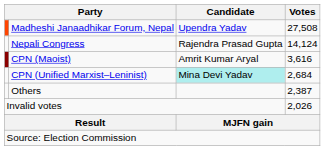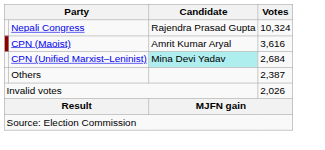- row: Madheshi Janaadhikar Forum, Nepal | Upendra Yadav | 27,508
Nepali Congress | Votes: 14,124 -> 10,324
